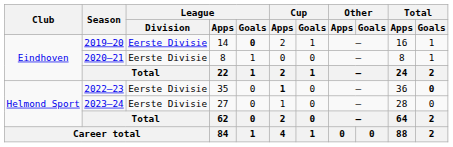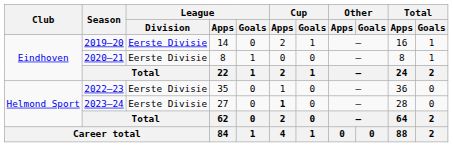2019–20 | League / Goals: bold -> normal
2022–23 | Cup / Apps: bold -> normal
2022–23 | Total / Goals: bold -> normal
2023–24 | Cup / Apps: normal -> bold
